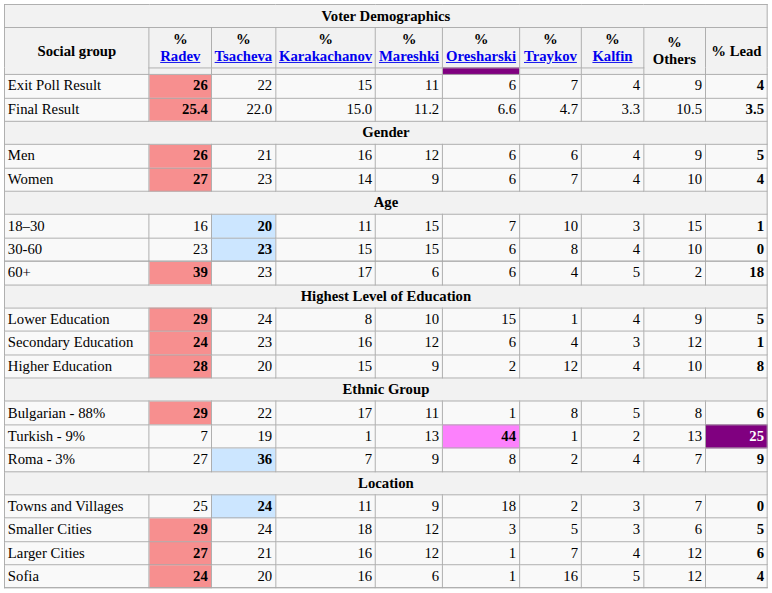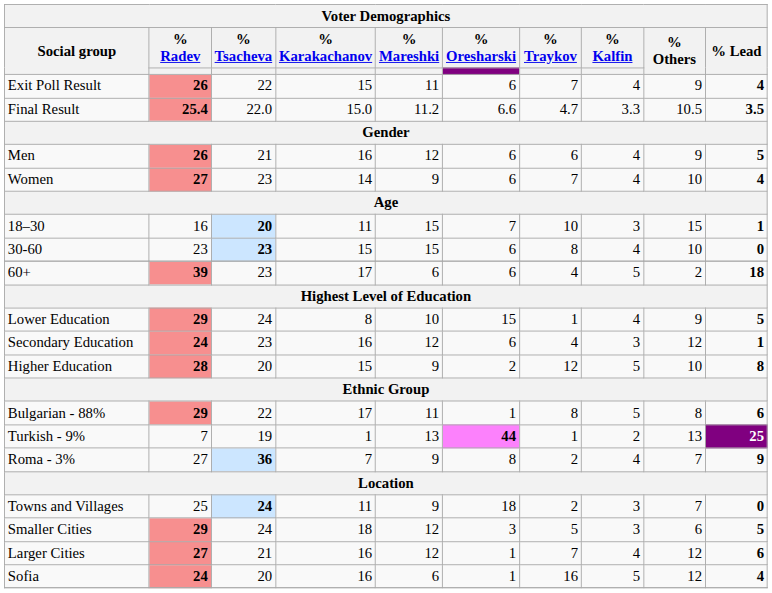Higher Education | % Kalfin: 4 -> 5
